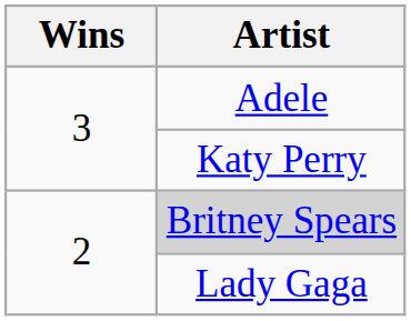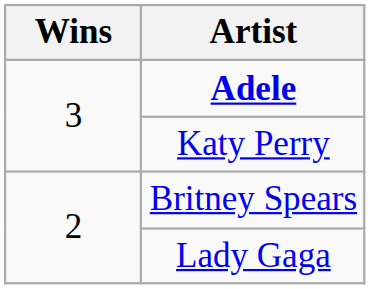Adele | Artist: normal -> bold
Britney Spears | Artist: lightgrey background -> no background
